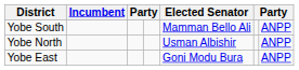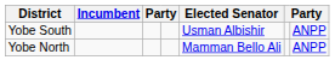Yobe South | Elected Senator: Mamman Bello Ali -> Usman Albishir
Yobe North | Elected Senator: Usman Albishir -> Mamman Bello Ali
- row: Yobe East | Goni Modu Bura | ANPP
